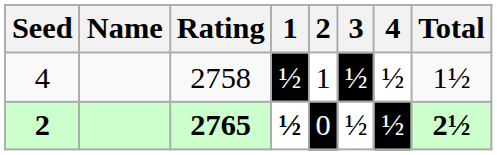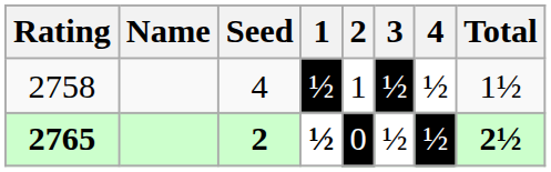columns swapped: Seed <-> Rating
